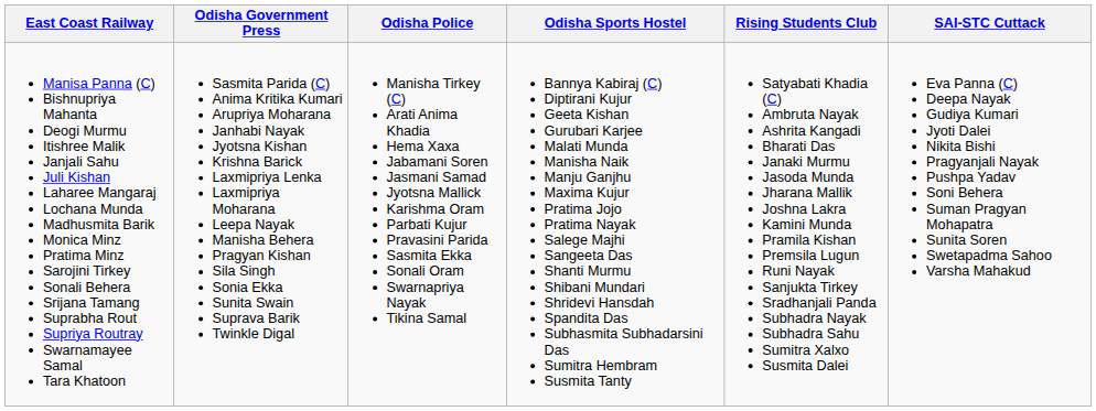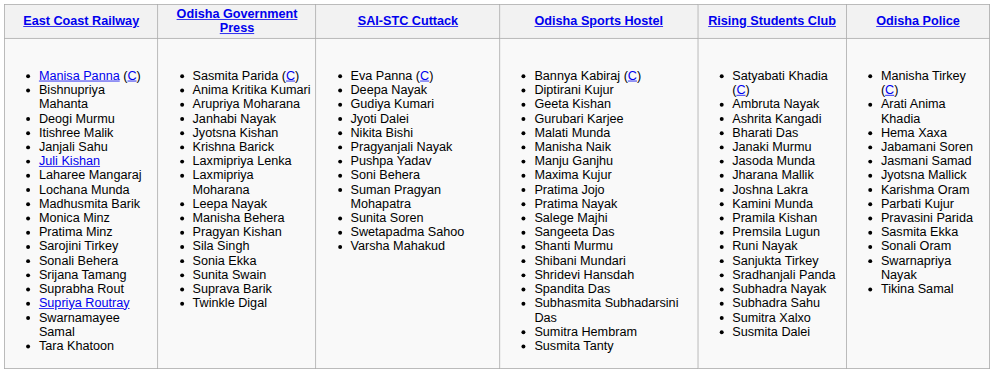columns swapped: Odisha Police <-> SAI-STC Cuttack
